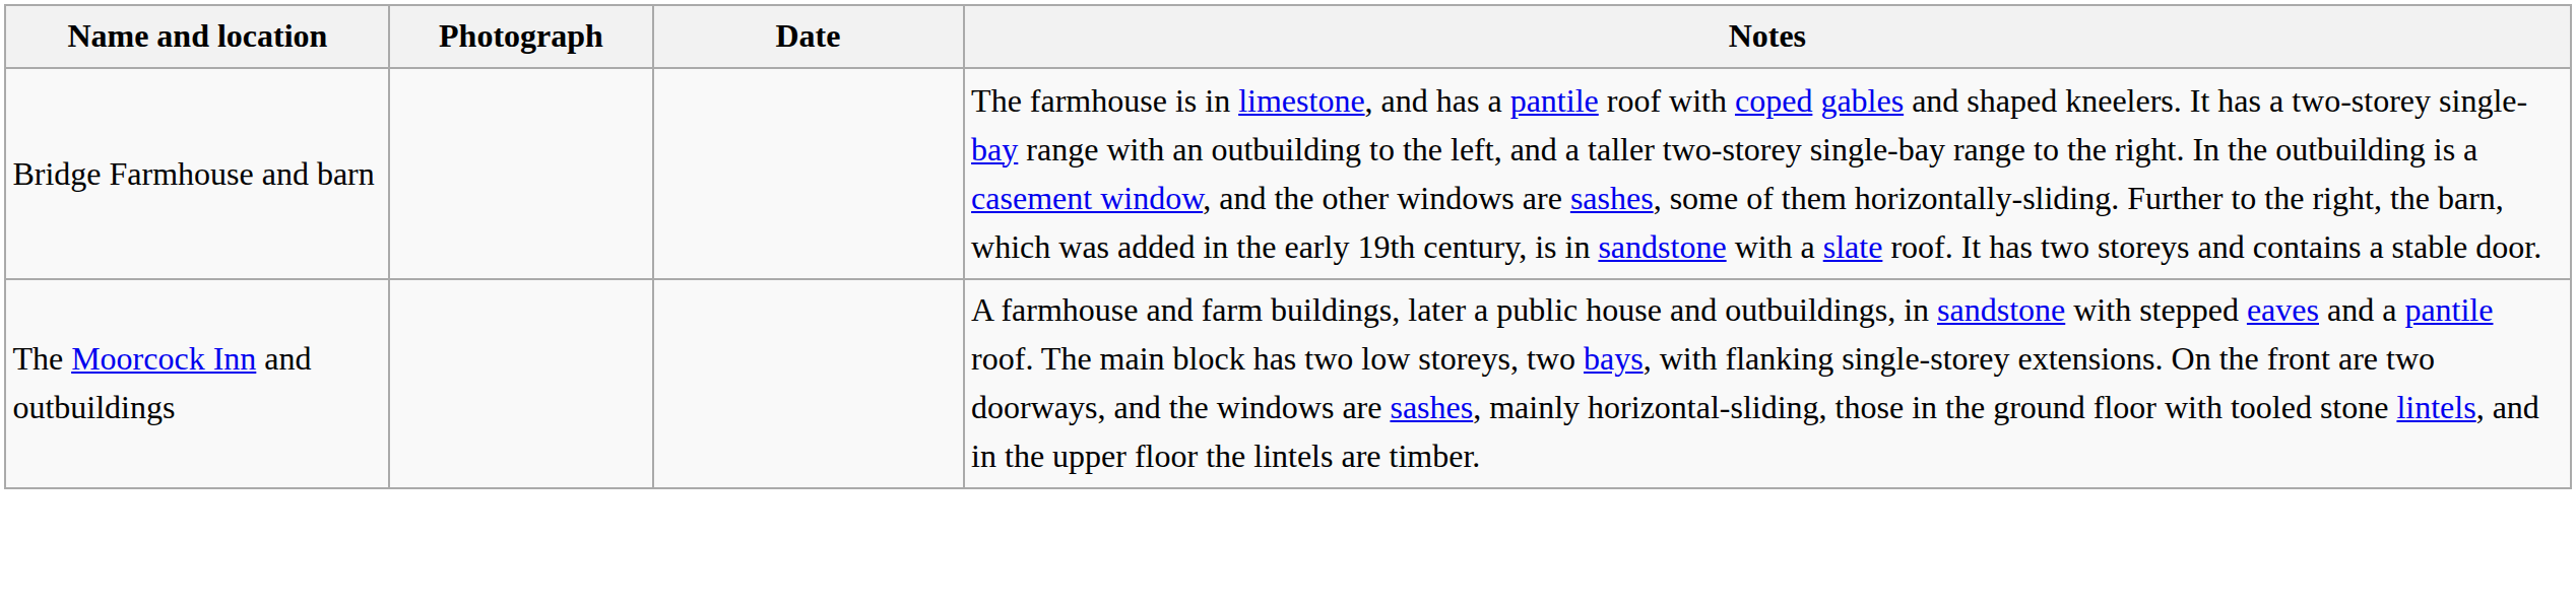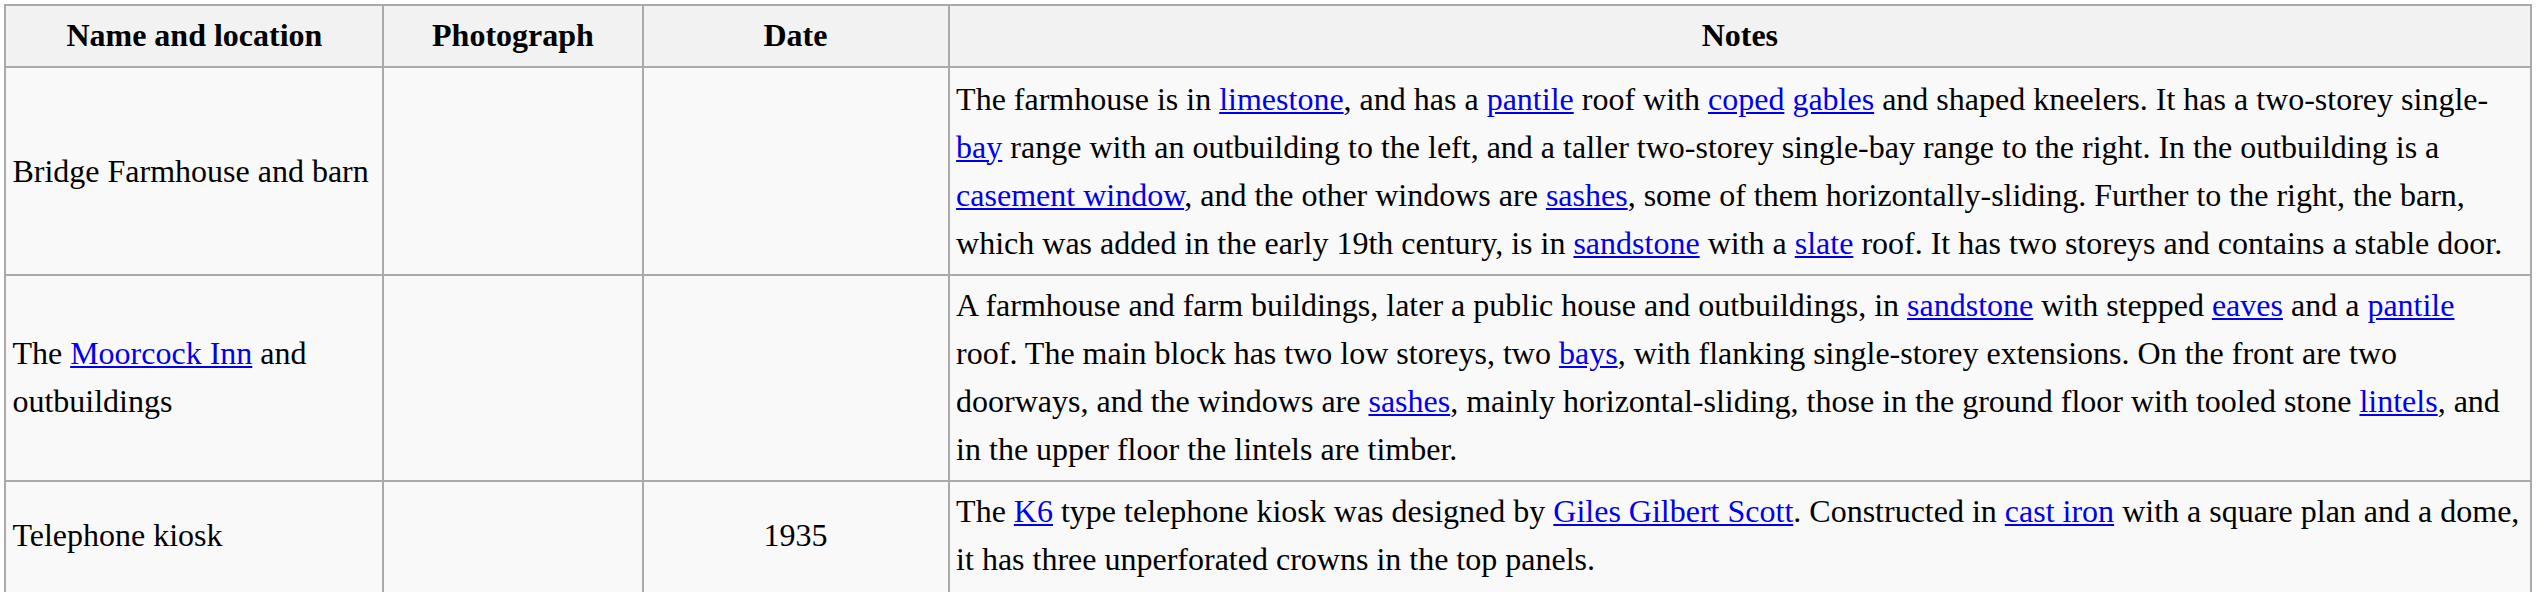+ row: Telephone kiosk | 1935 | The K6 type telephone kiosk was designed by Giles Gilbert Scott. Constructed in cast iron with a square plan and a dome, it has three unperforated crowns in the top panels.
